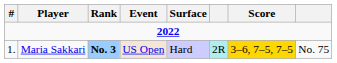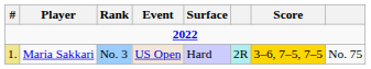Maria Sakkari | #: no background -> khaki background
Maria Sakkari | Rank: bold -> normal
